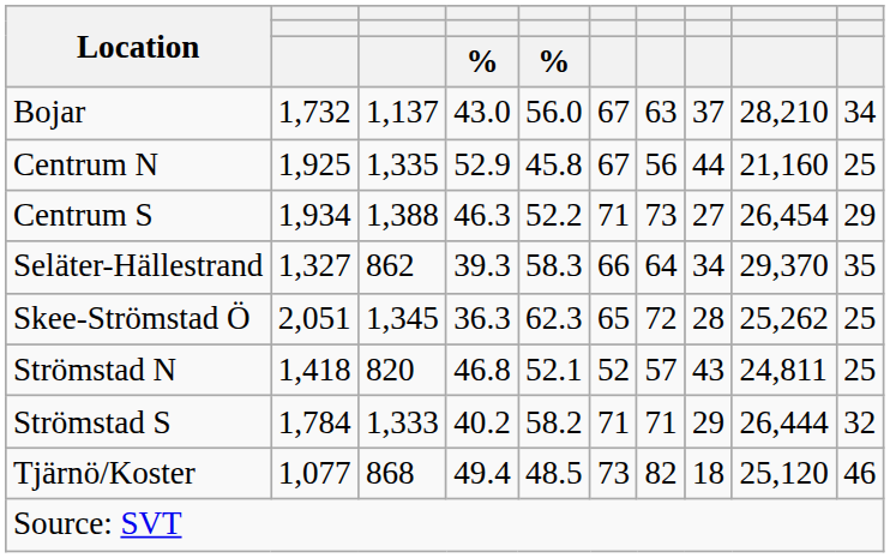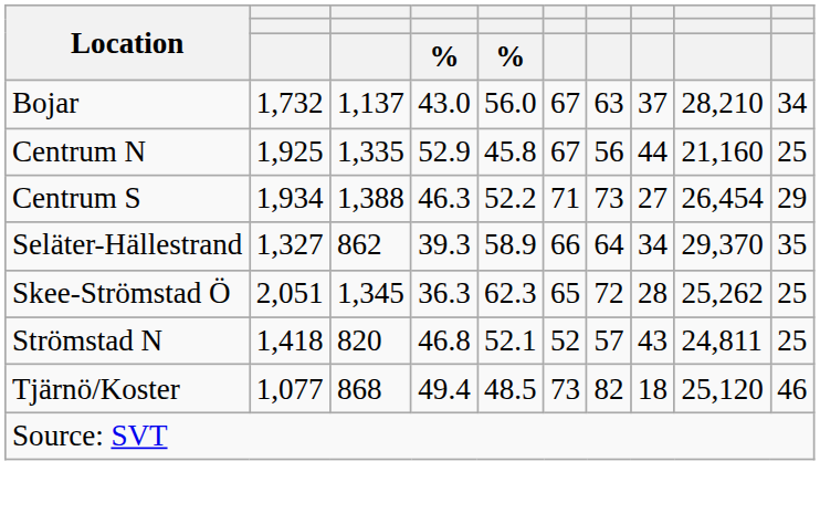Seläter-Hällestrand | column 5: 58.3 -> 58.9
- row: Strömstad S | 1,784 | 1,333 | 40.2 | 58.2 | 71 | 71 | 29 | 26,444 | 32
